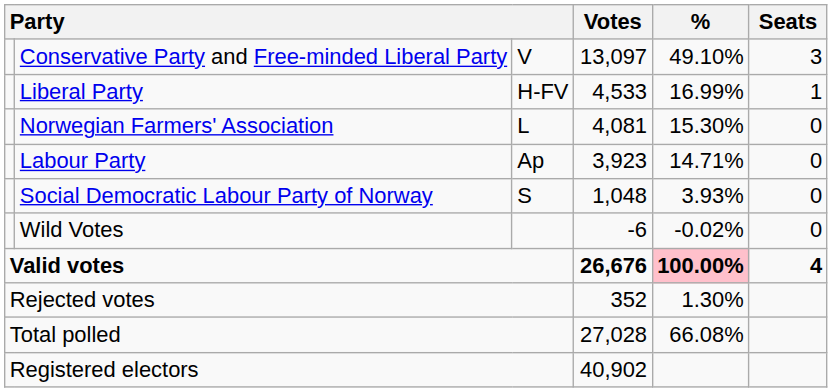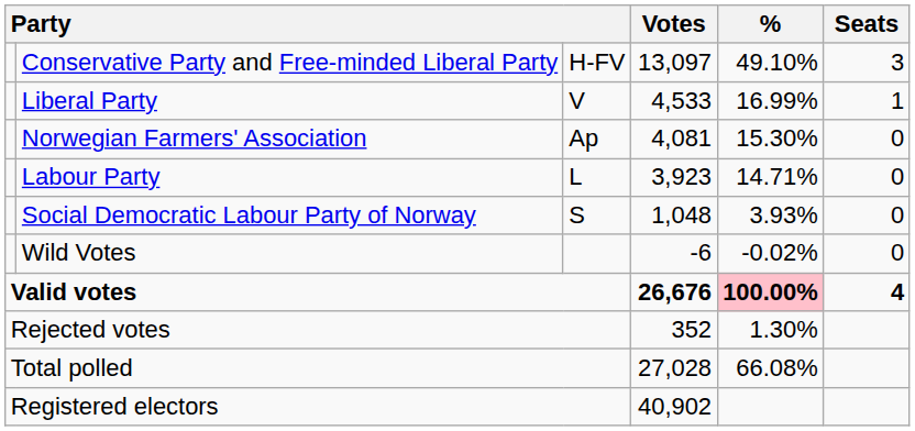Conservative Party and Free-minded Liberal Party | column 3: V -> H-FV
Liberal Party | column 3: H-FV -> V
Norwegian Farmers' Association | column 3: L -> Ap
Labour Party | column 3: Ap -> L
